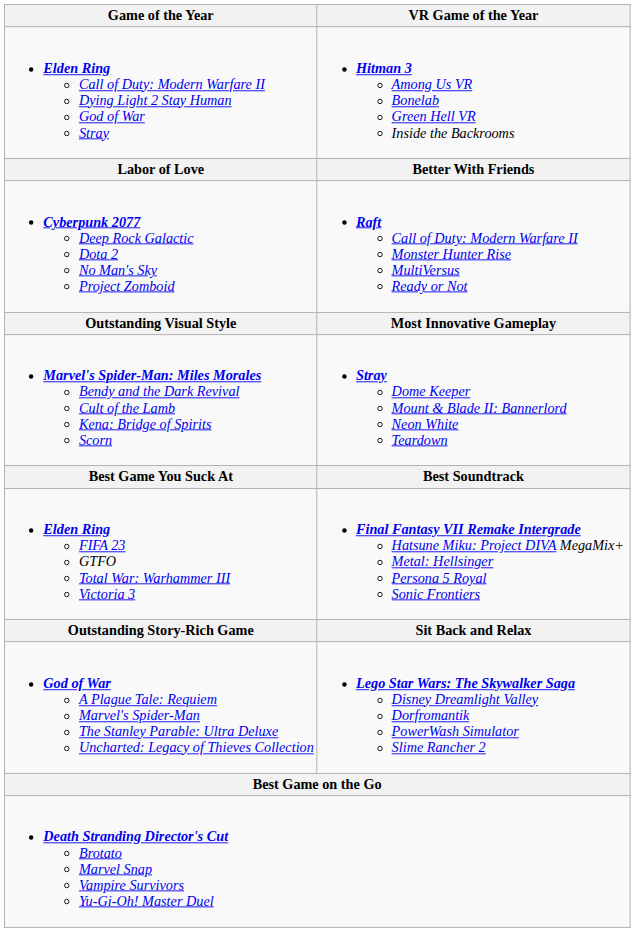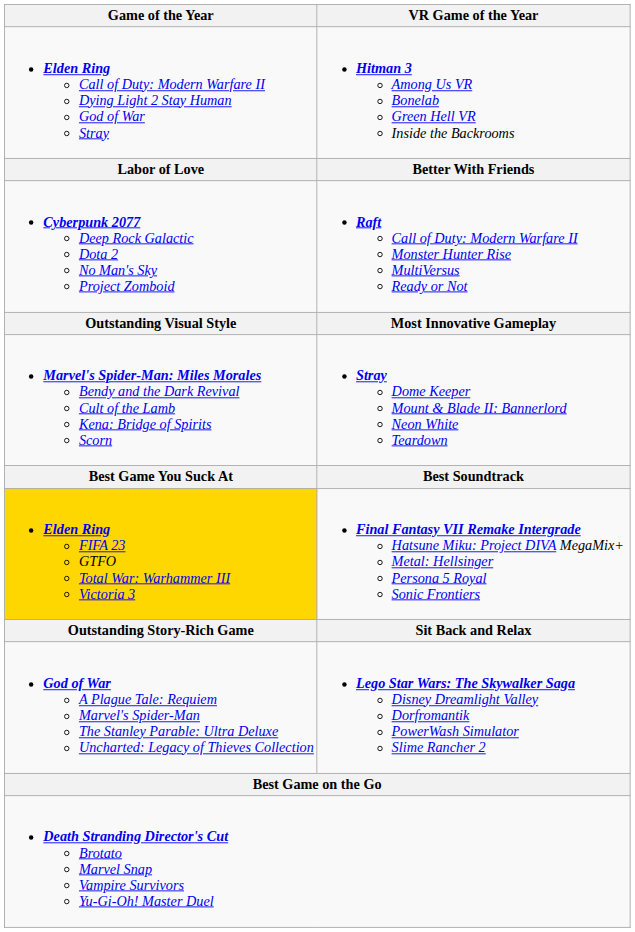row 8 | Game of the Year: no background -> gold background
